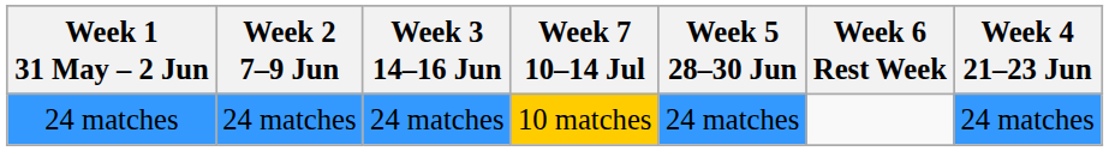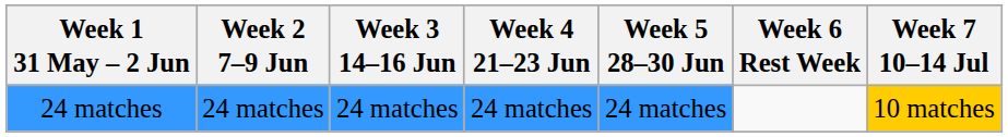columns swapped: Week 4 21–23 Jun <-> Week 7 10–14 Jul
